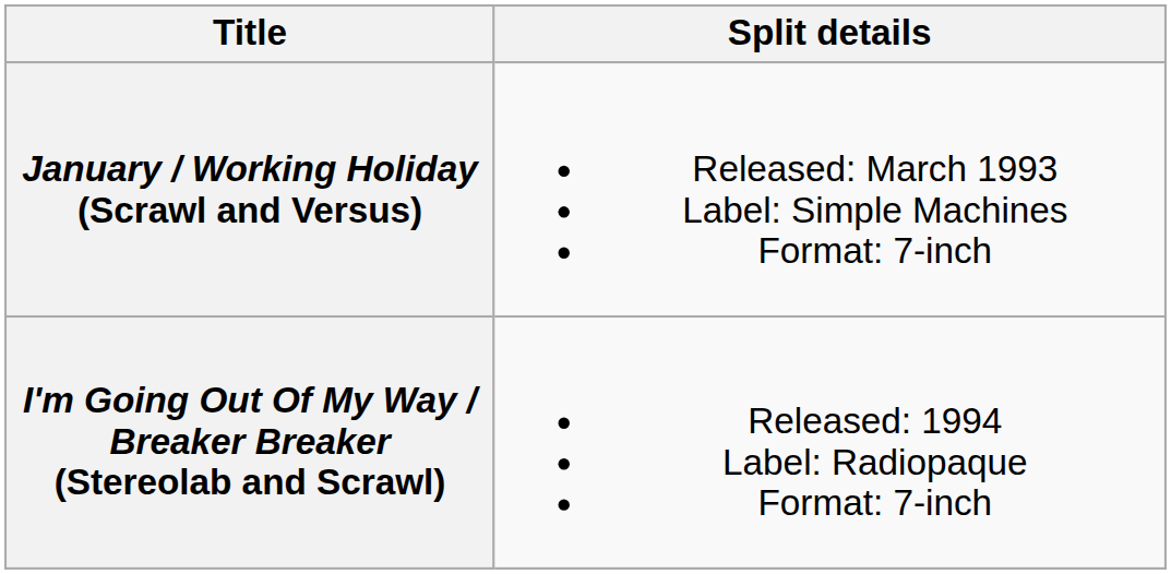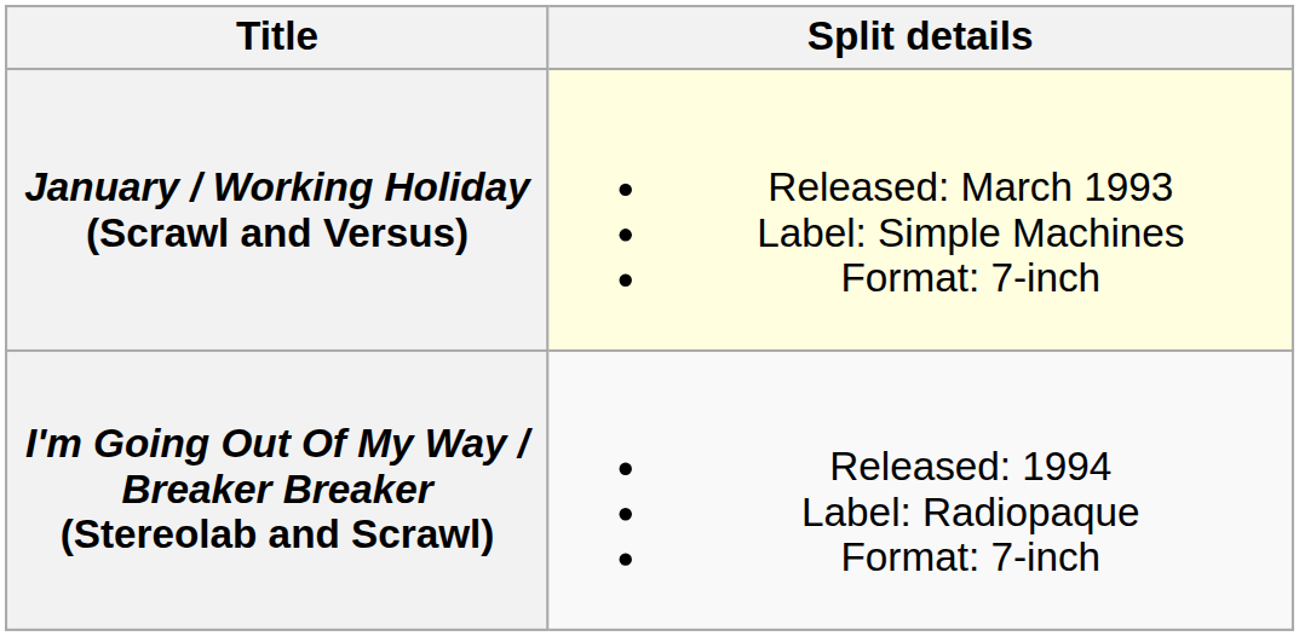January / Working Holiday (Scrawl and Versus) | Split details: no background -> lightyellow background
